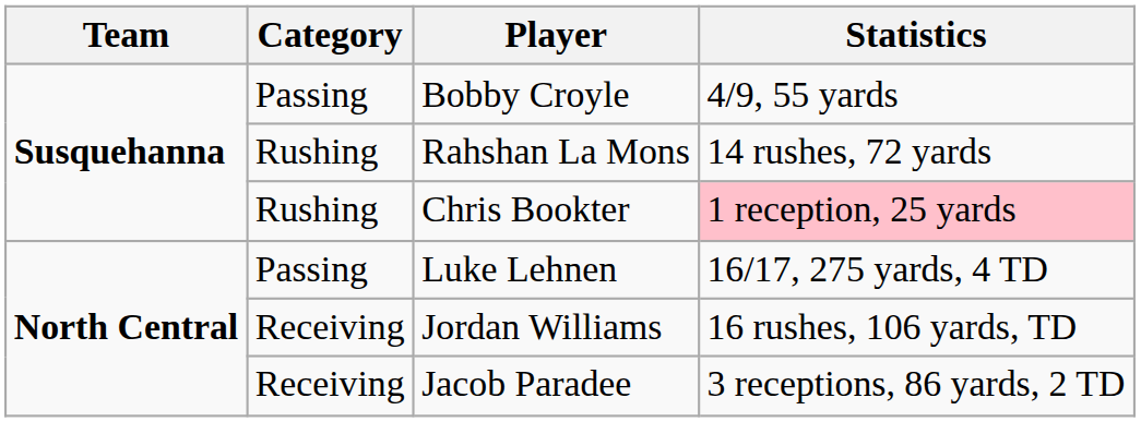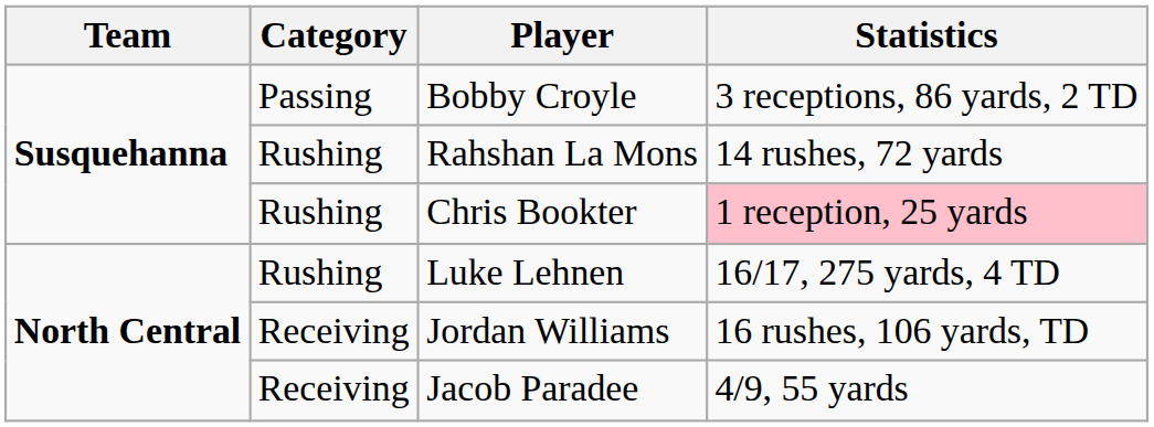Bobby Croyle | Statistics: 4/9, 55 yards -> 3 receptions, 86 yards, 2 TD
Luke Lehnen | Category: Passing -> Rushing
Jacob Paradee | Statistics: 3 receptions, 86 yards, 2 TD -> 4/9, 55 yards
